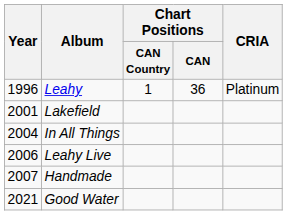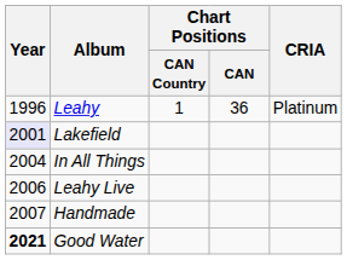Lakefield | Year: no background -> lavender background
Good Water | Year: normal -> bold
